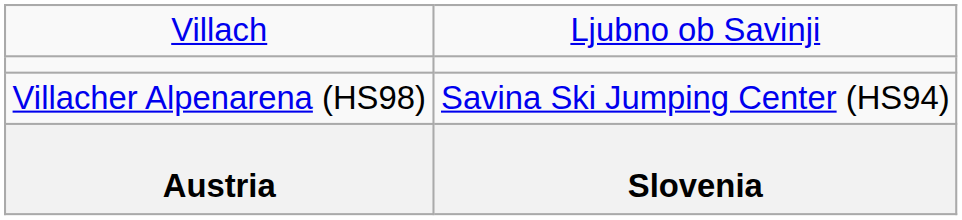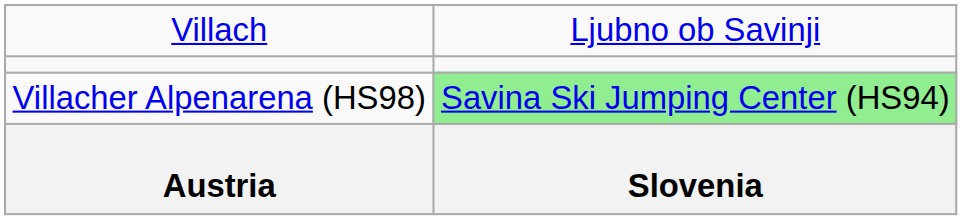Villacher Alpenarena (HS98) | column 2: no background -> lightgreen background
